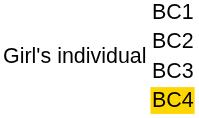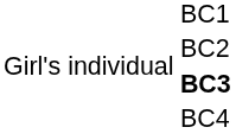BC3 | column 2: normal -> bold
BC4 | column 2: gold background -> no background
